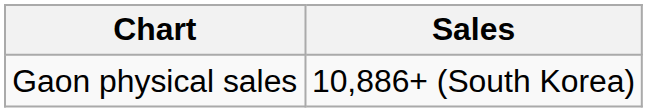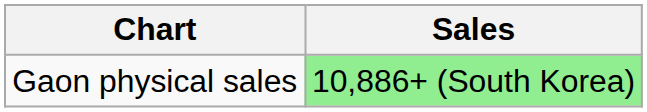Gaon physical sales | Sales: no background -> lightgreen background
